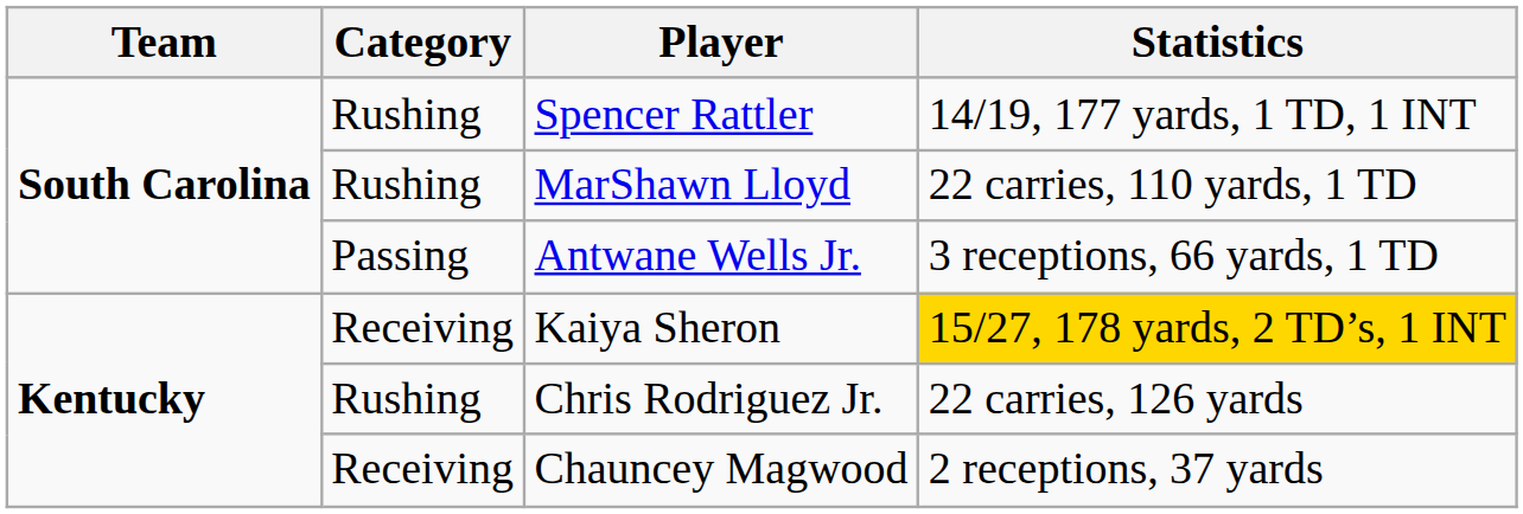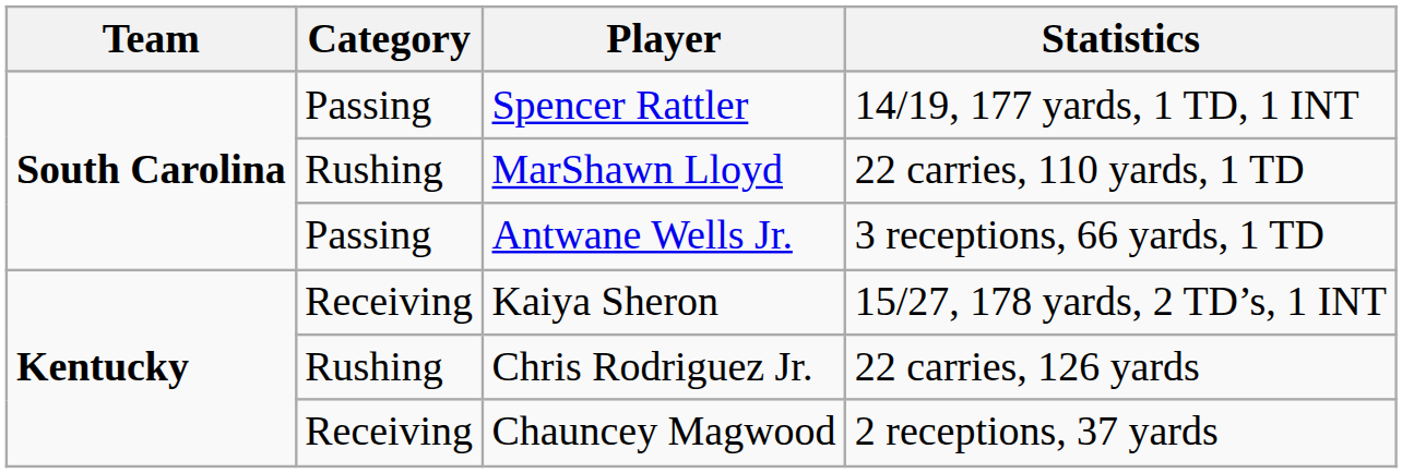Spencer Rattler | Category: Rushing -> Passing
Kaiya Sheron | Statistics: gold background -> no background
